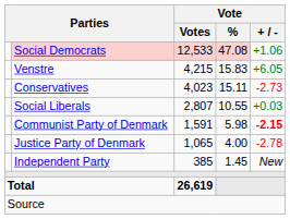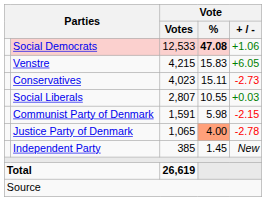Social Democrats | Vote / %: normal -> bold
Communist Party of Denmark | Vote / + / -: bold -> normal
Justice Party of Denmark | Vote / %: no background -> lightsalmon background
